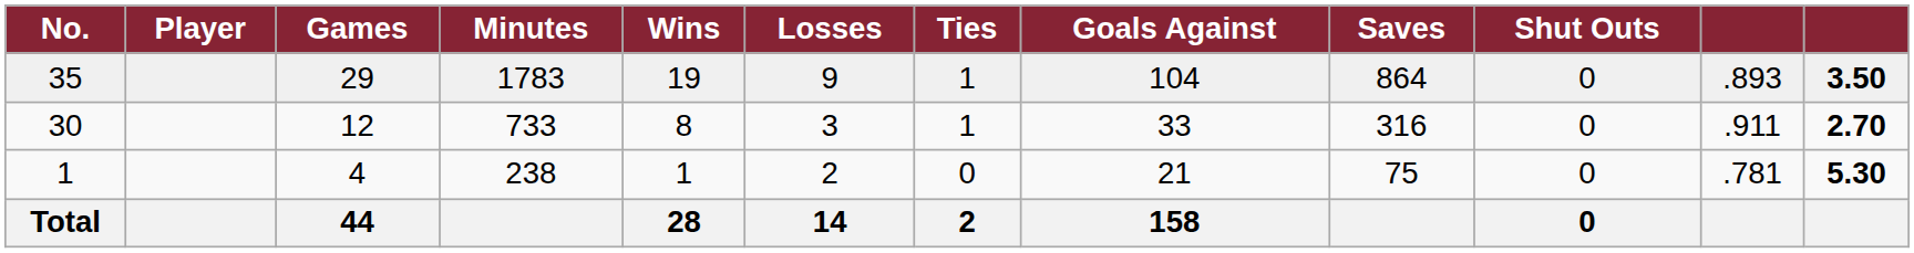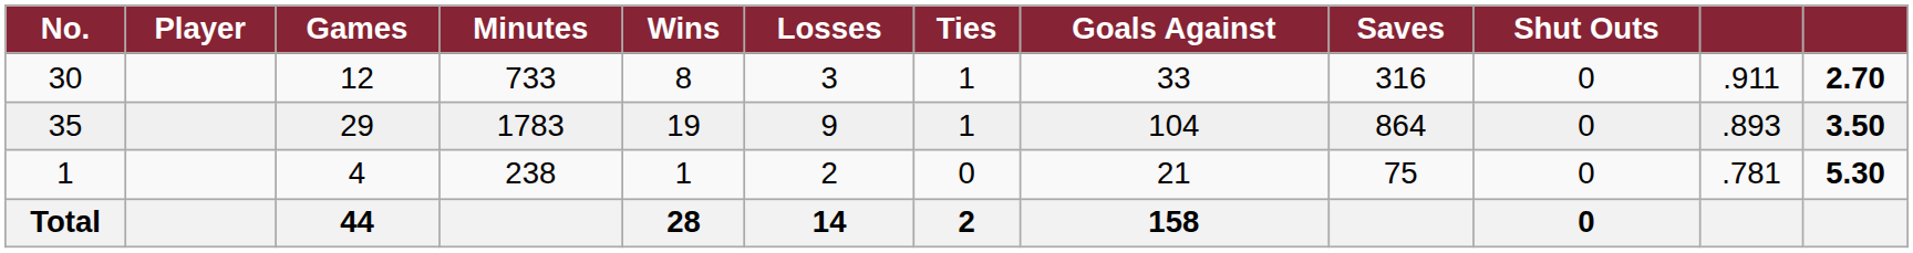rows swapped: 30 <-> 35
